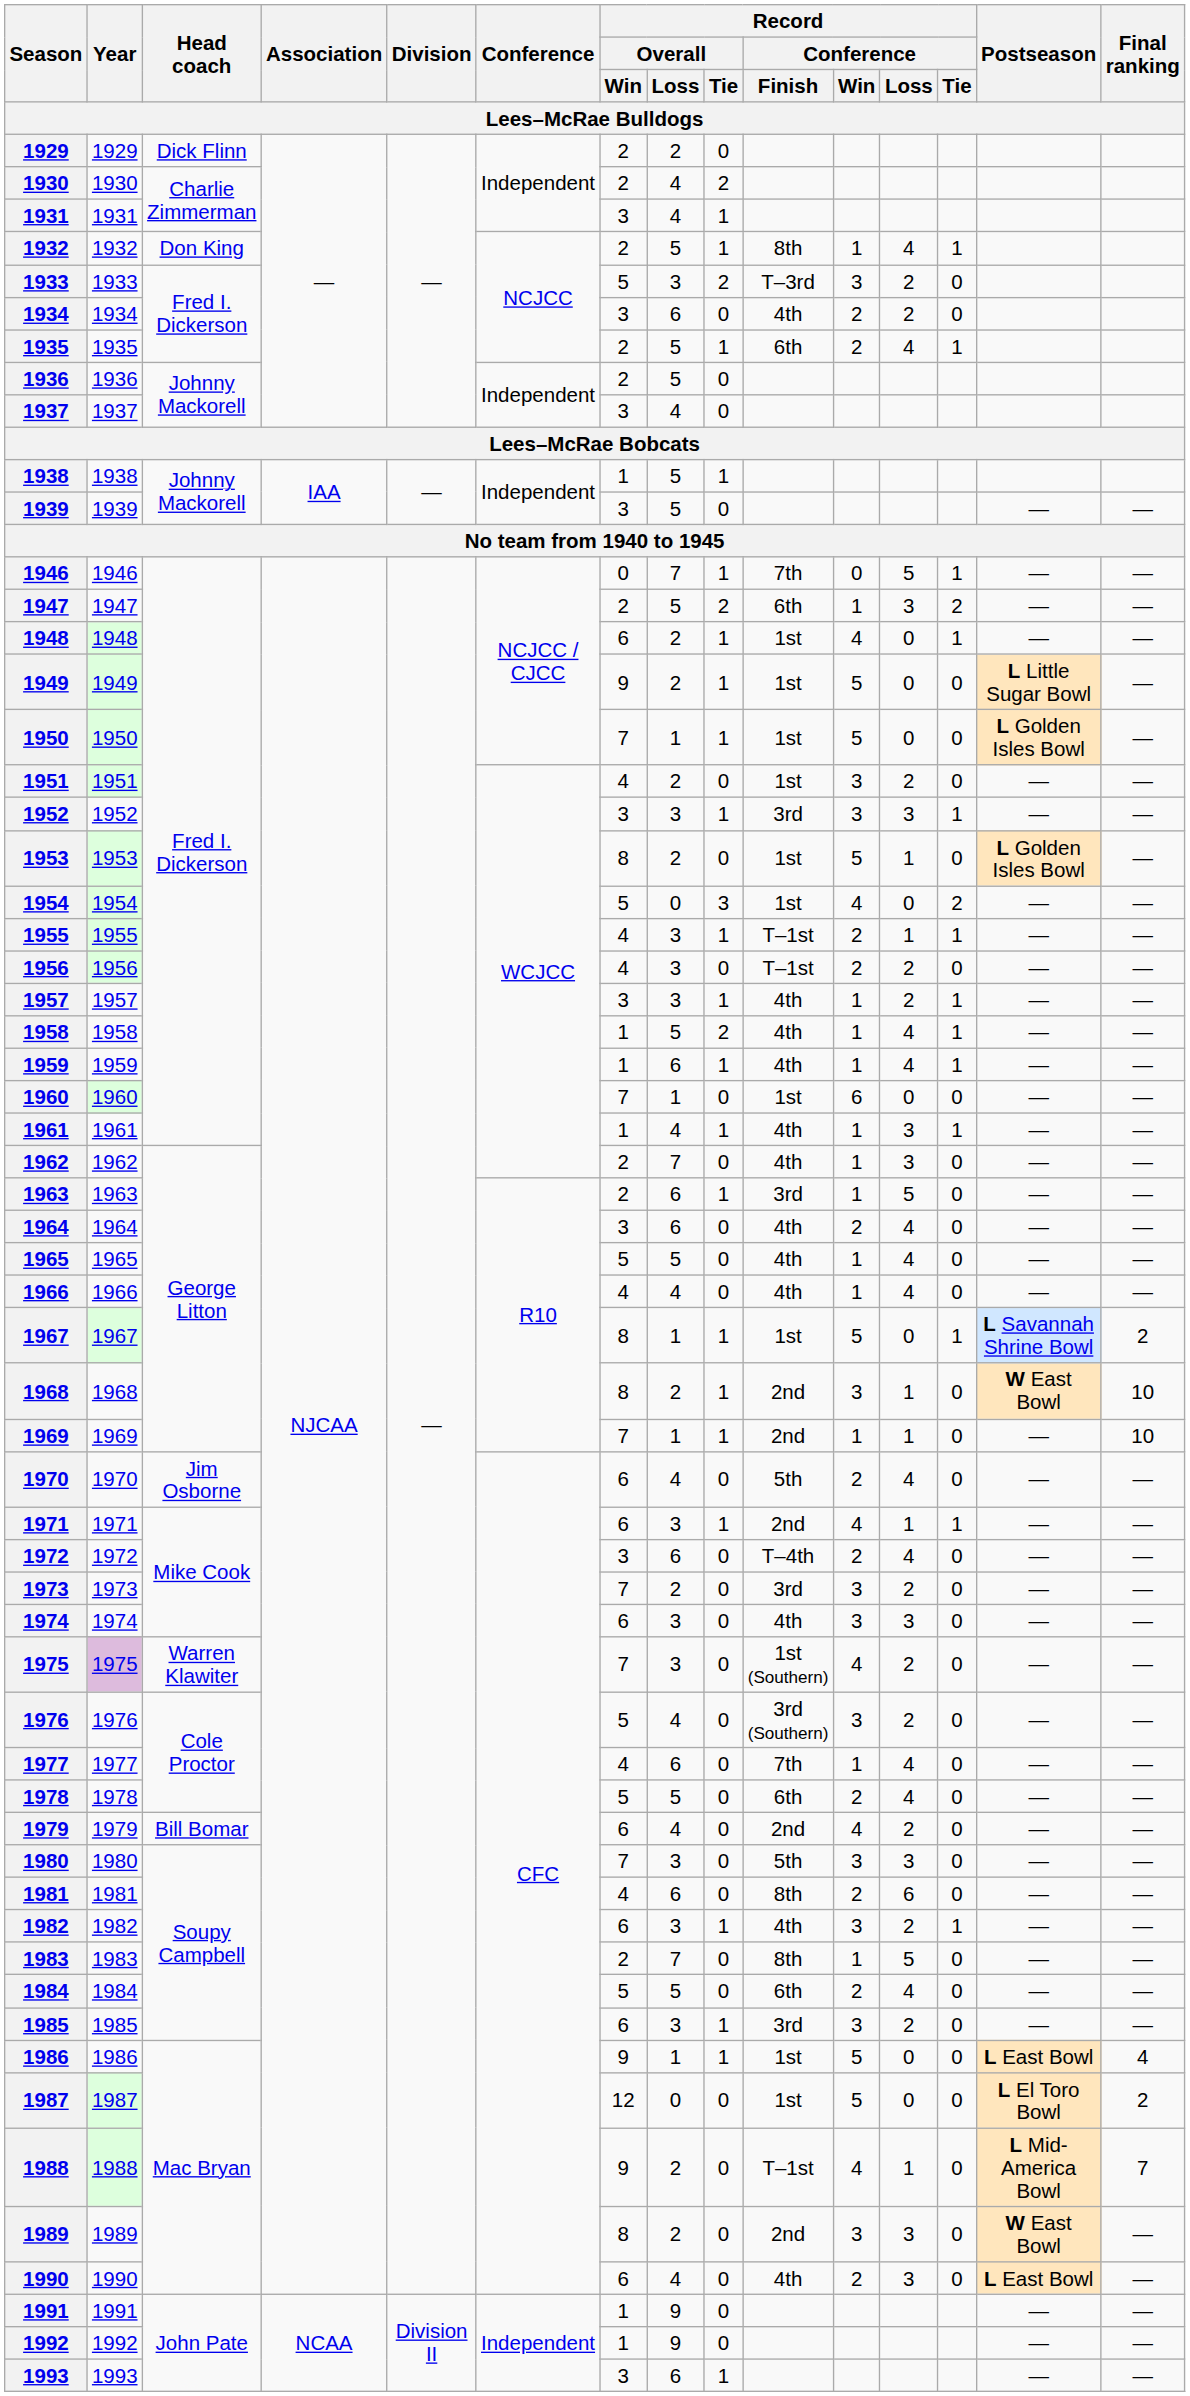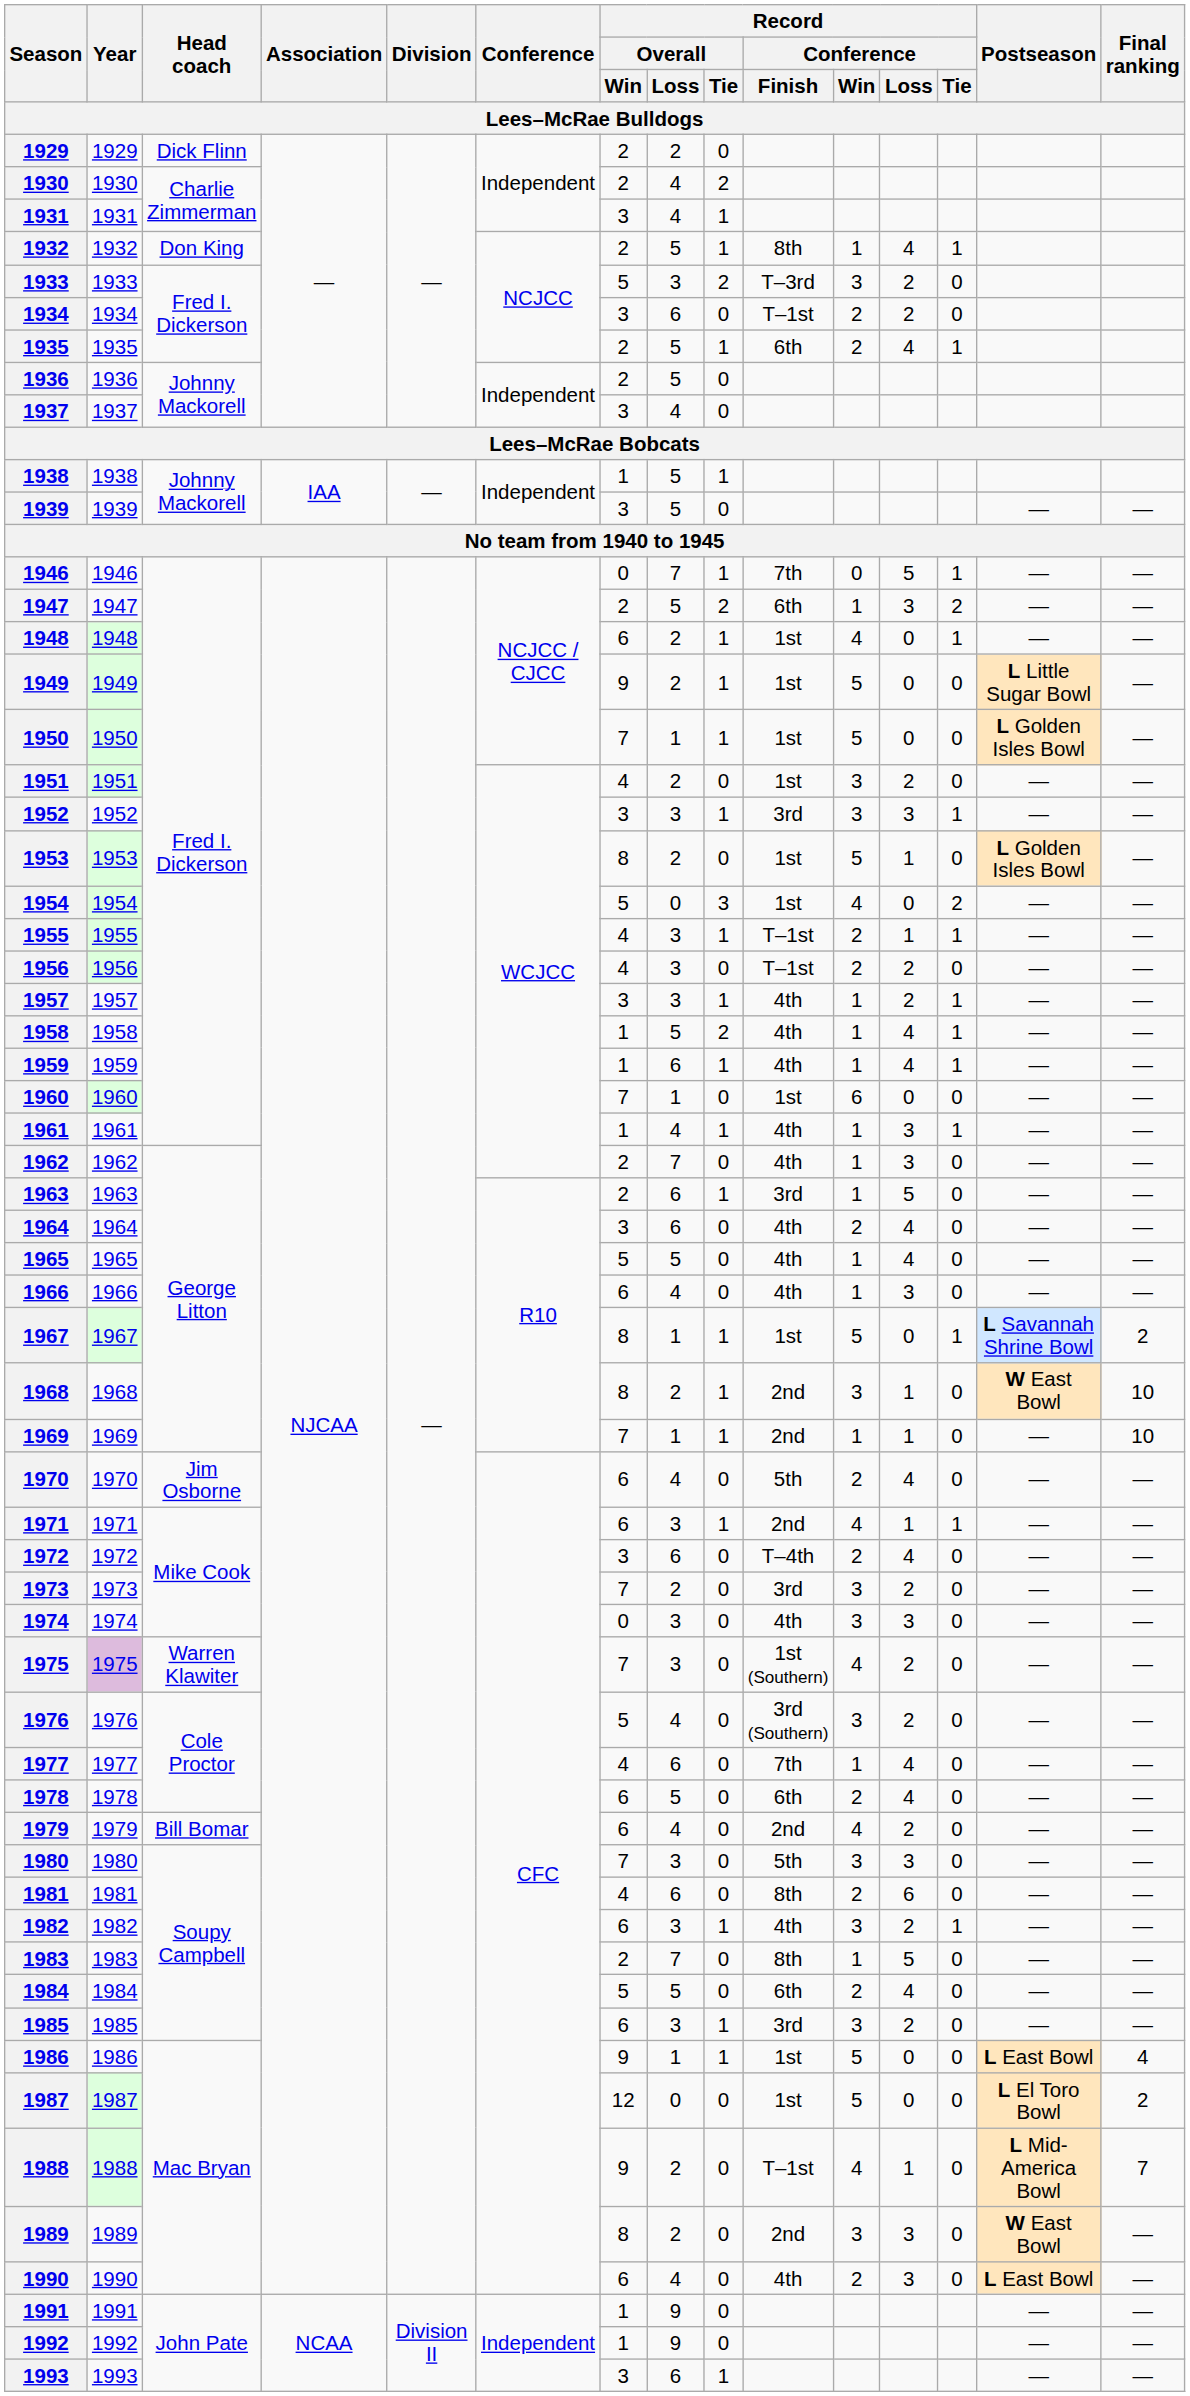row 10 | Record / Conference / Finish: 4th -> T–1st
row 38 | Record / Overall / Win: 4 -> 6
row 38 | Record / Conference / Loss: 4 -> 3
row 46 | Record / Overall / Win: 6 -> 0
row 50 | Record / Overall / Win: 5 -> 6
